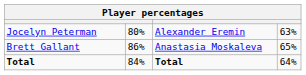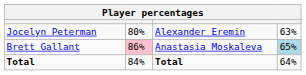Brett Gallant | column 2: no background -> pink background
Brett Gallant | column 4: no background -> lightblue background
